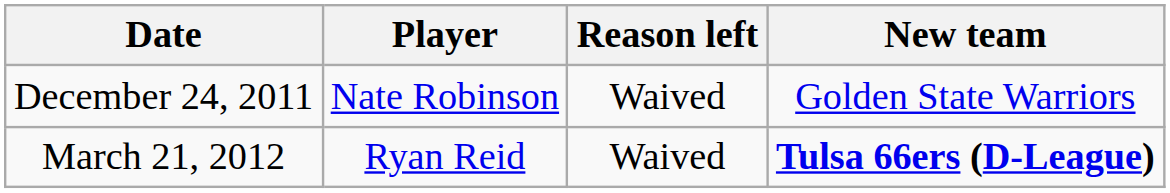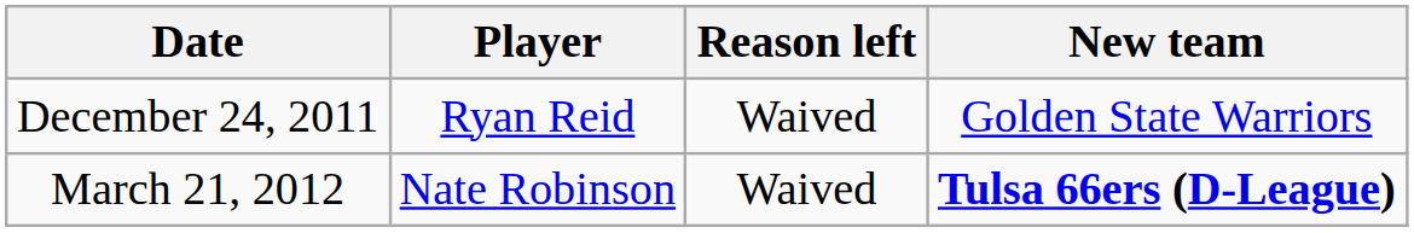December 24, 2011 | Player: Nate Robinson -> Ryan Reid
March 21, 2012 | Player: Ryan Reid -> Nate Robinson
